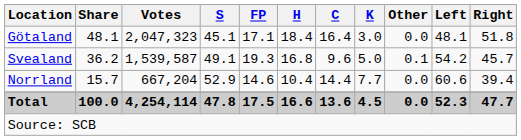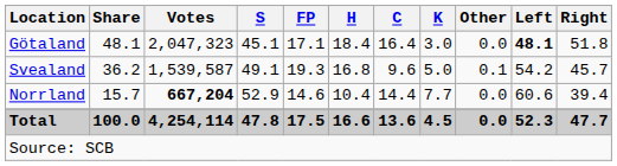Götaland | Left: normal -> bold
Norrland | Votes: normal -> bold
